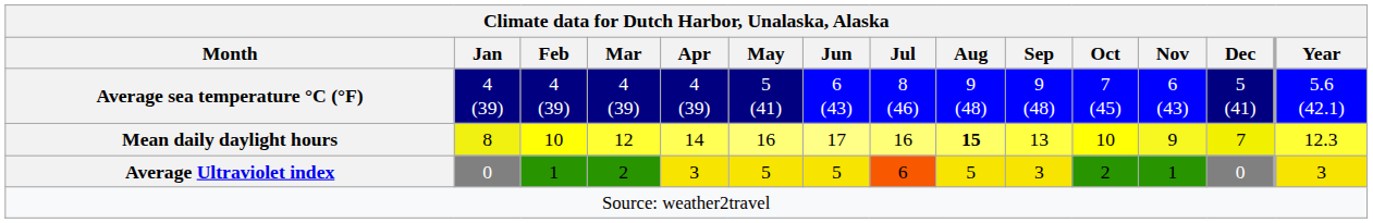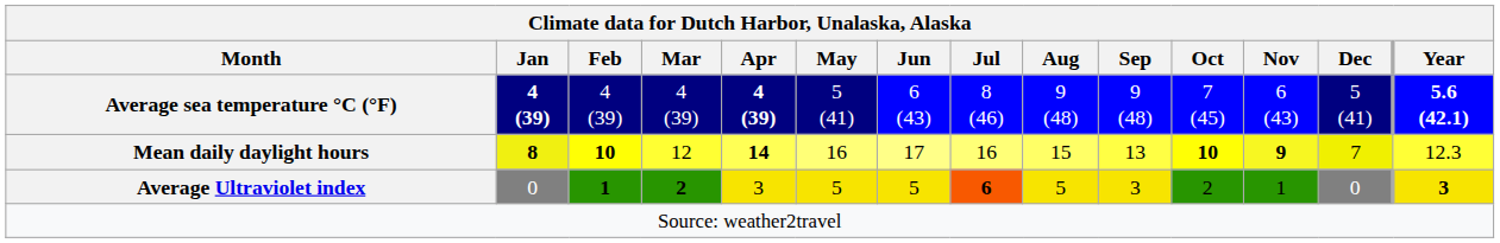row 3 | Jan: normal -> bold
row 3 | Apr: normal -> bold
row 3 | Year: normal -> bold
row 4 | Jan: normal -> bold
row 4 | Feb: normal -> bold
row 4 | Apr: normal -> bold
row 4 | Aug: bold -> normal
row 4 | Oct: normal -> bold
row 4 | Nov: normal -> bold
row 5 | Feb: normal -> bold
row 5 | Mar: normal -> bold
row 5 | Jul: normal -> bold
row 5 | Year: normal -> bold
